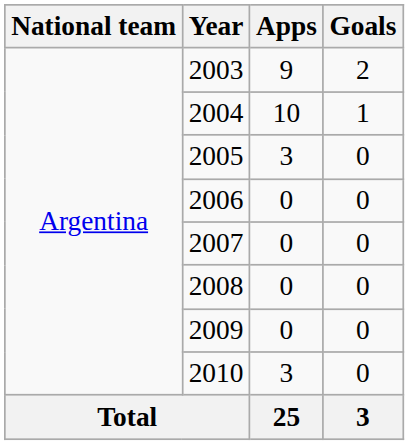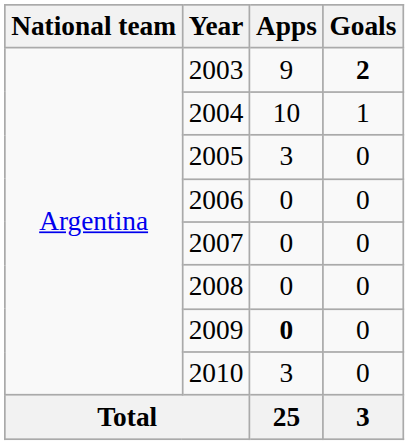2003 | Goals: normal -> bold
2009 | Apps: normal -> bold
